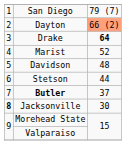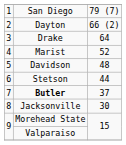Dayton | column 3: lightsalmon background -> no background
Drake | column 3: bold -> normal
Jacksonville | column 1: bold -> normal
